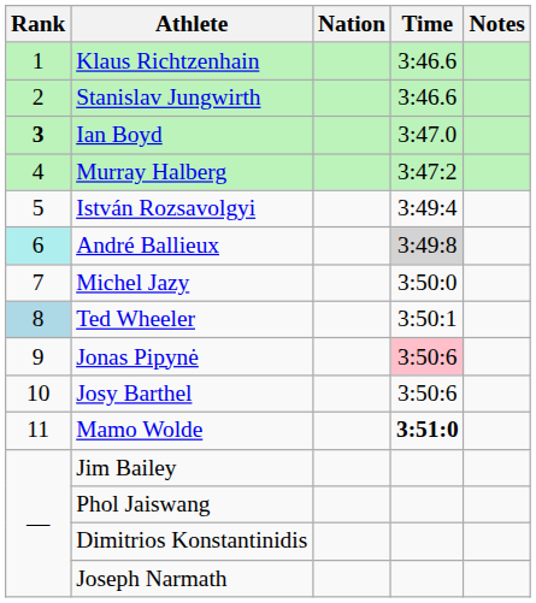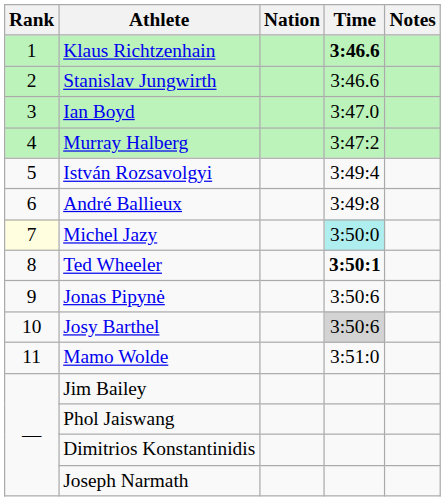Klaus Richtzenhain | Time: normal -> bold
Ian Boyd | Rank: bold -> normal
André Ballieux | Rank: paleturquoise background -> no background
André Ballieux | Time: lightgrey background -> no background
Michel Jazy | Rank: no background -> lightyellow background
Michel Jazy | Time: no background -> paleturquoise background
Ted Wheeler | Rank: lightblue background -> no background
Ted Wheeler | Time: normal -> bold
Jonas Pipynė | Time: pink background -> no background
Josy Barthel | Time: no background -> lightgrey background
Mamo Wolde | Time: bold -> normal
